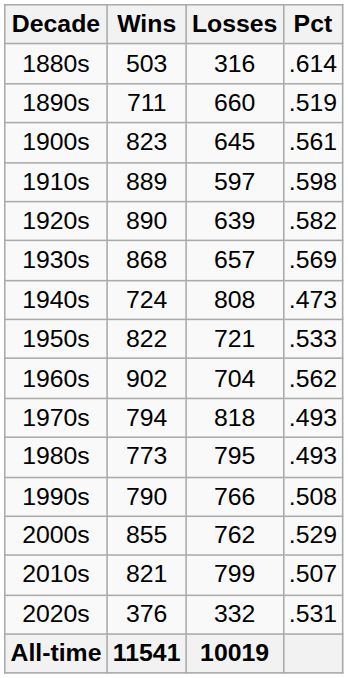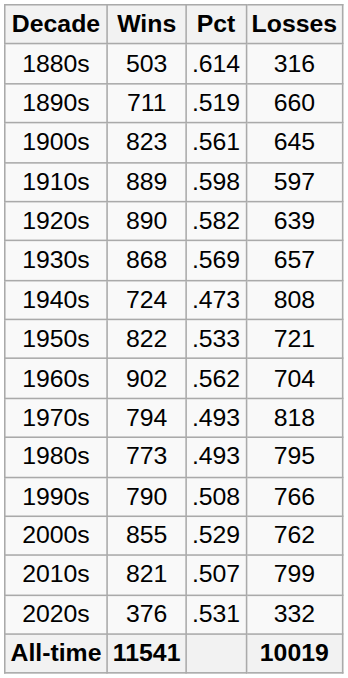columns swapped: Losses <-> Pct
